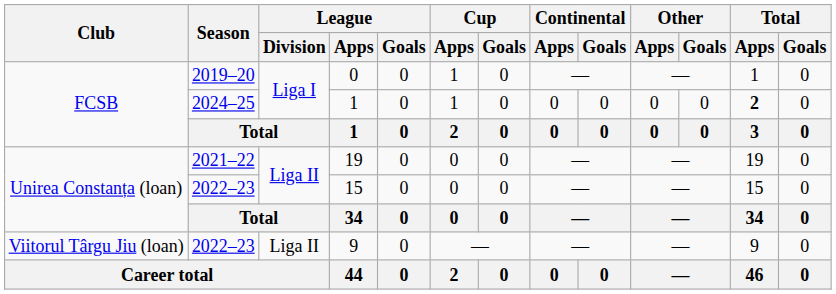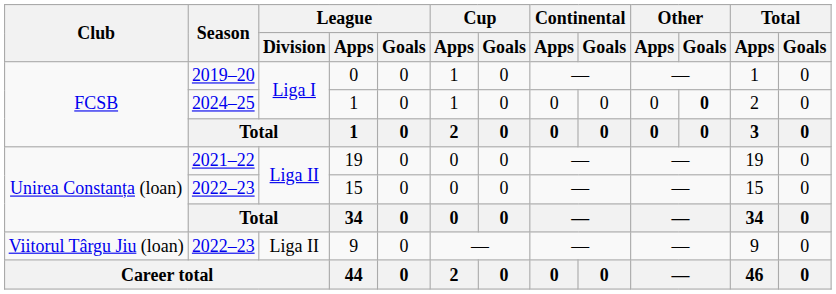2024–25 / 1 | Other / Goals: normal -> bold
2024–25 / 1 | Total / Apps: bold -> normal
